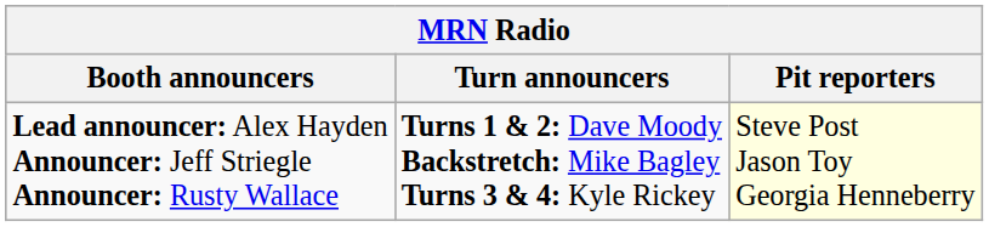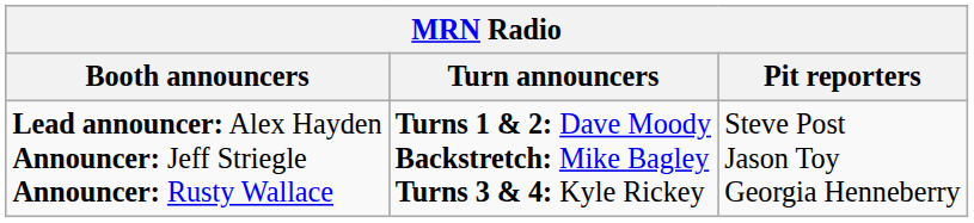row 3 | Pit reporters: lightyellow background -> no background
